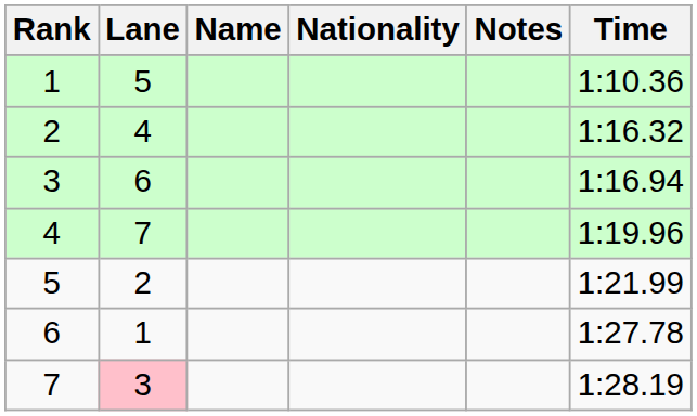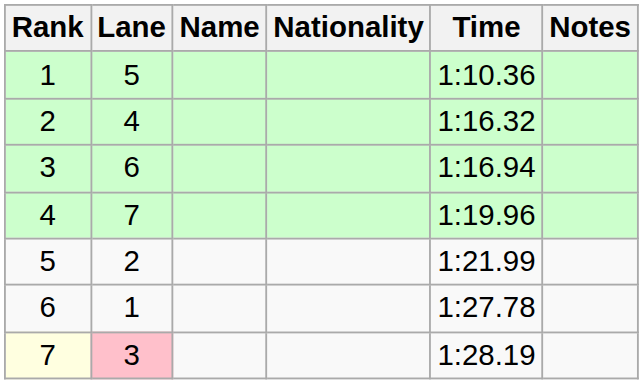columns swapped: Time <-> Notes
row 8 | Rank: no background -> lightyellow background
